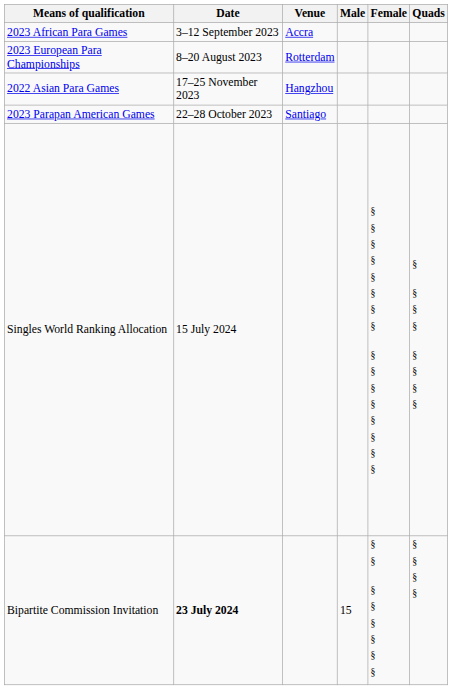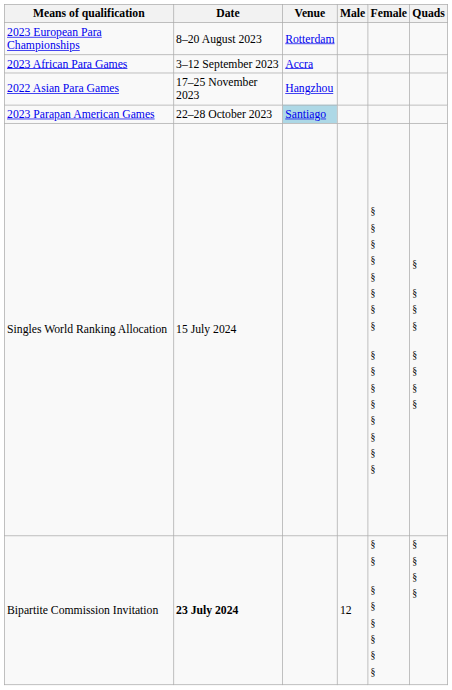rows swapped: 2023 European Para Championships <-> 2023 African Para Games
2023 Parapan American Games | Venue: no background -> lightblue background
Bipartite Commission Invitation | Male: 15 -> 12
